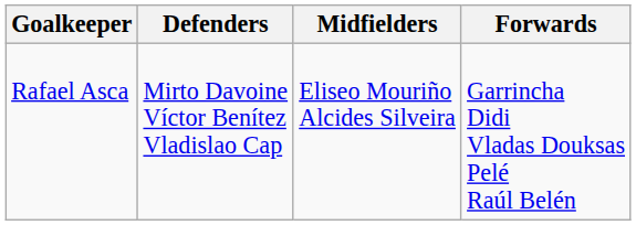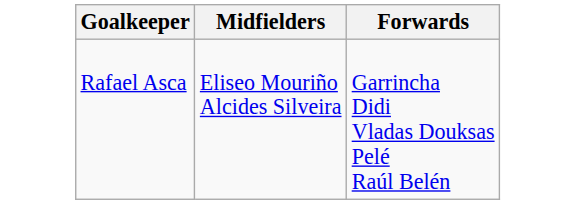- column: Defenders | Mirto Davoine Víctor Benítez Vladislao Cap
